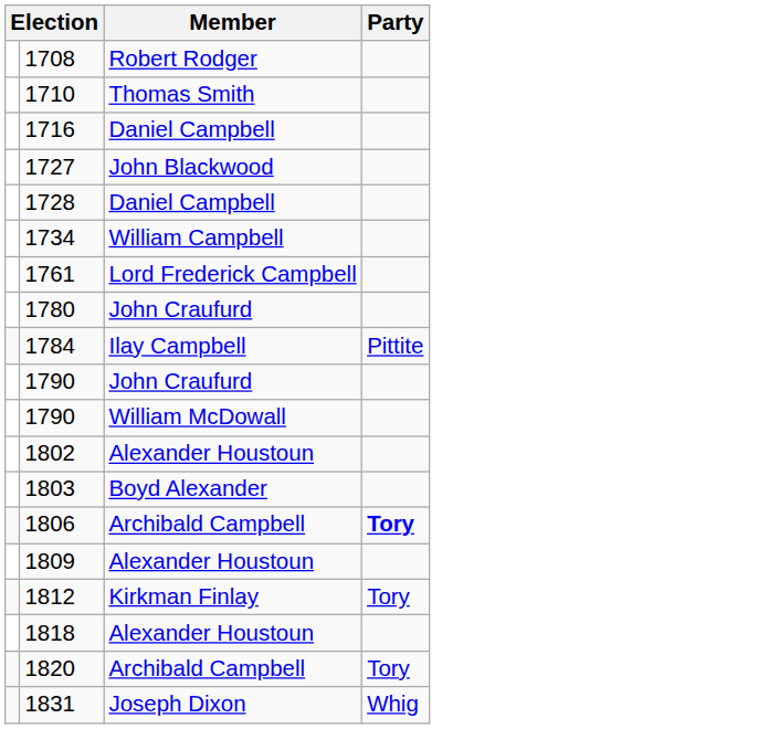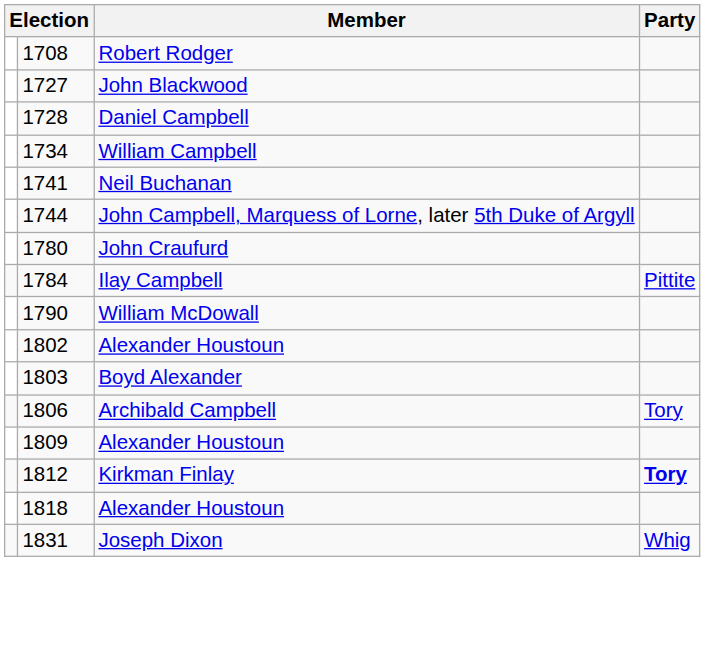- row: 1710 | Thomas Smith
- row: 1716 | Daniel Campbell
+ row: 1741 | Neil Buchanan
+ row: 1744 | John Campbell, Marquess of Lorne, later 5th Duke of Argyll
- row: 1761 | Lord Frederick Campbell
- row: 1790 | John Craufurd
1806 | Party: bold -> normal
1812 | Party: normal -> bold
- row: 1820 | Archibald Campbell | Tory
